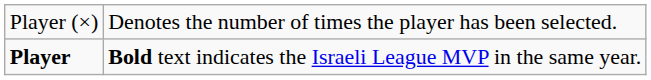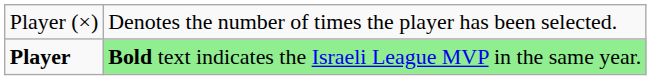Player | column 2: no background -> lightgreen background
